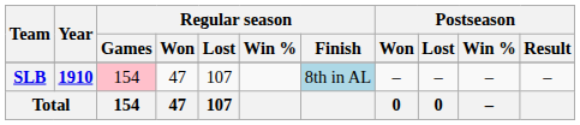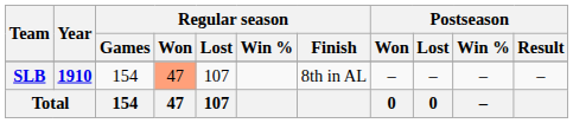SLB | Regular season / Games: pink background -> no background
SLB | Regular season / Won: no background -> lightsalmon background
SLB | Regular season / Finish: lightblue background -> no background
